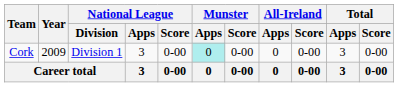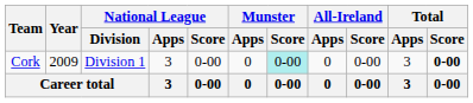Cork | Munster / Apps: paleturquoise background -> no background
Cork | Munster / Score: no background -> paleturquoise background
Cork | Total / Score: normal -> bold
